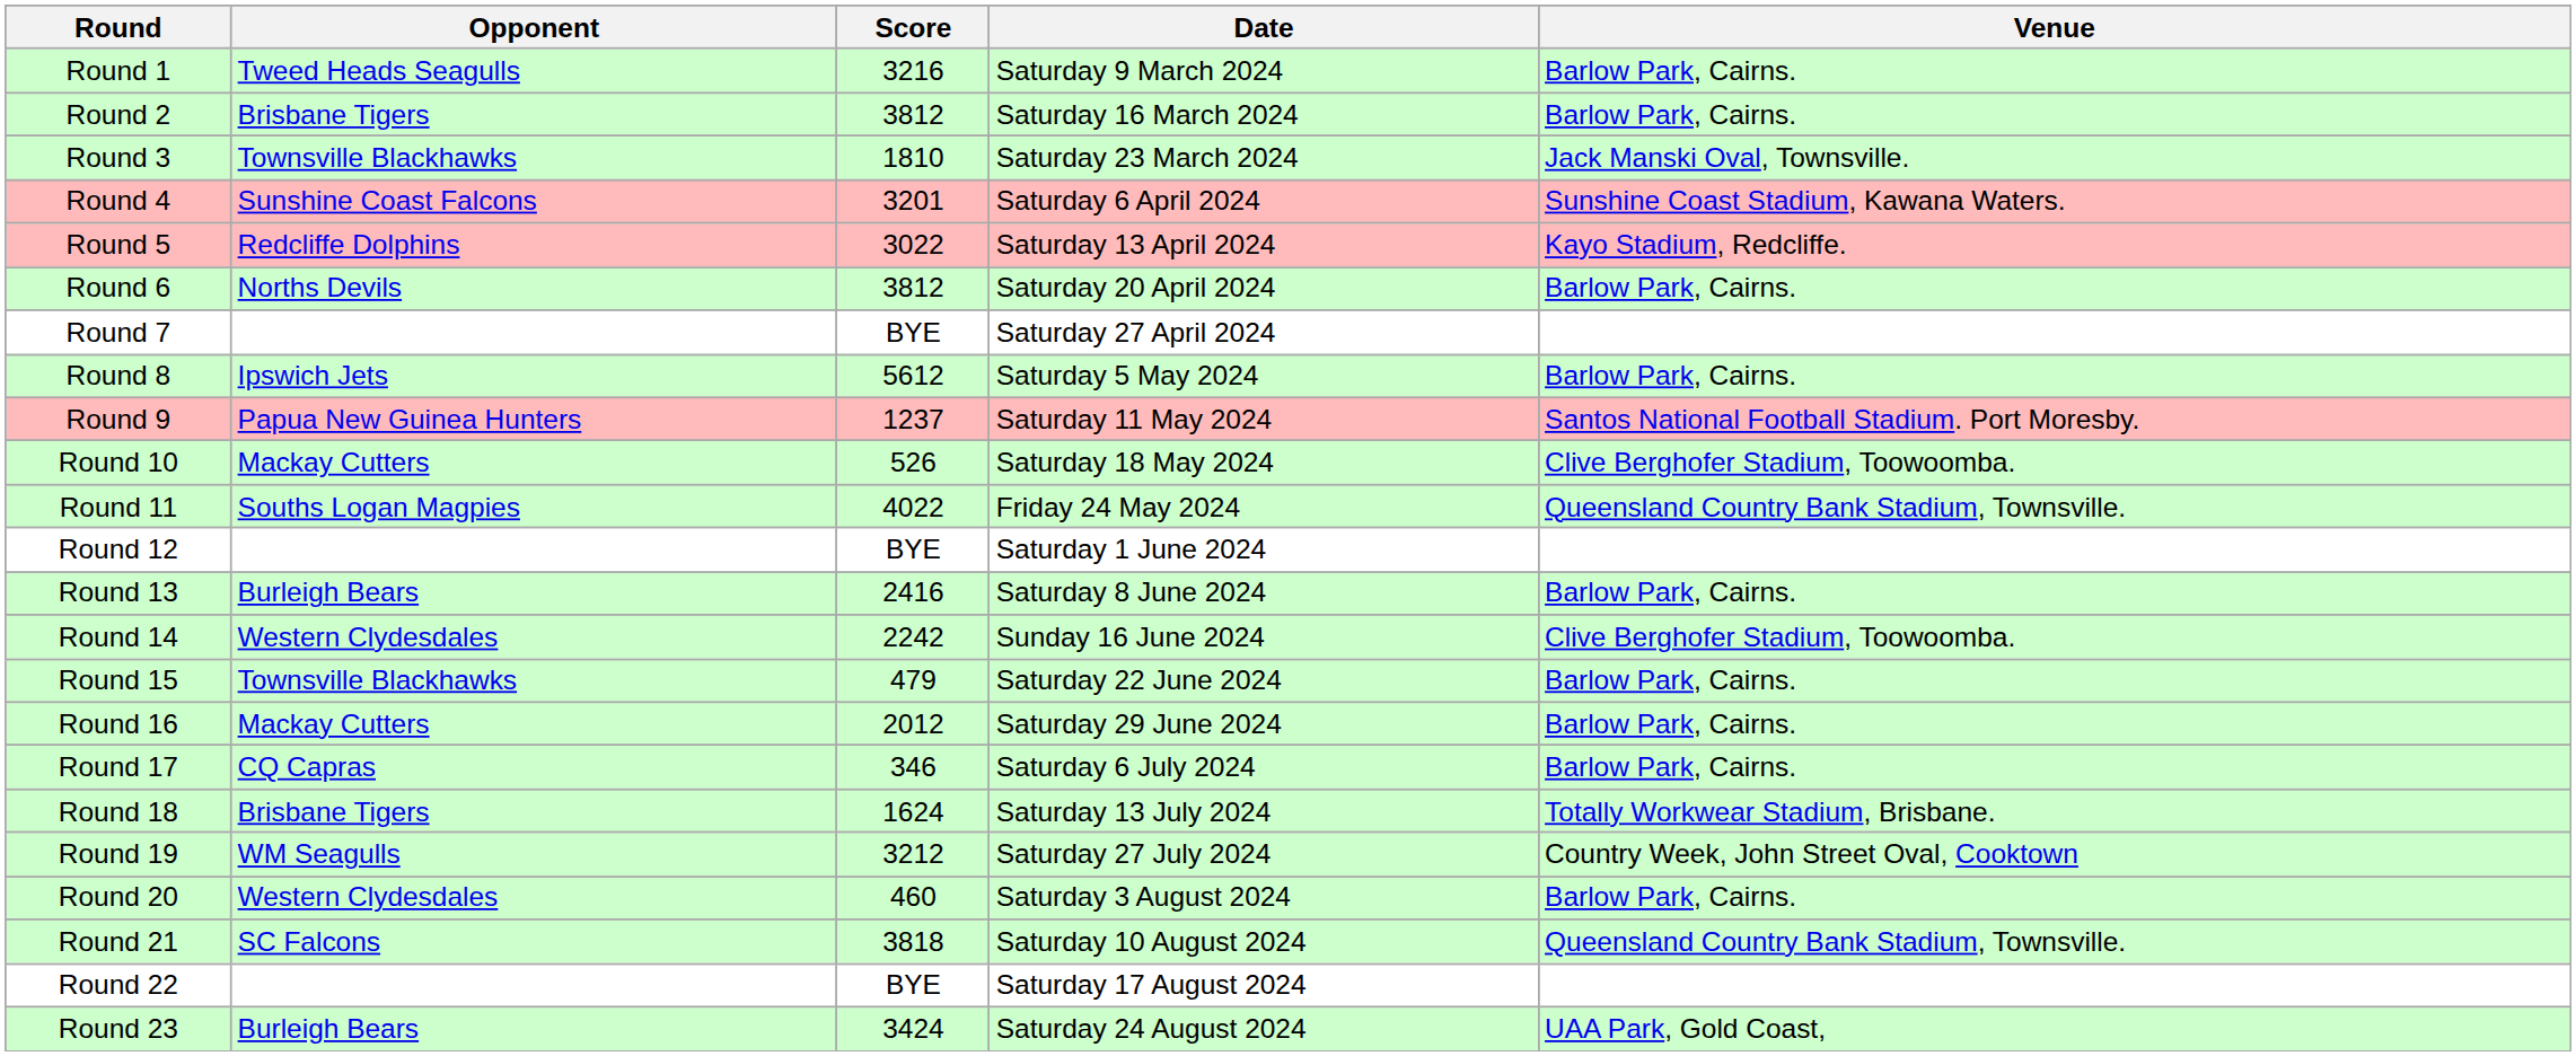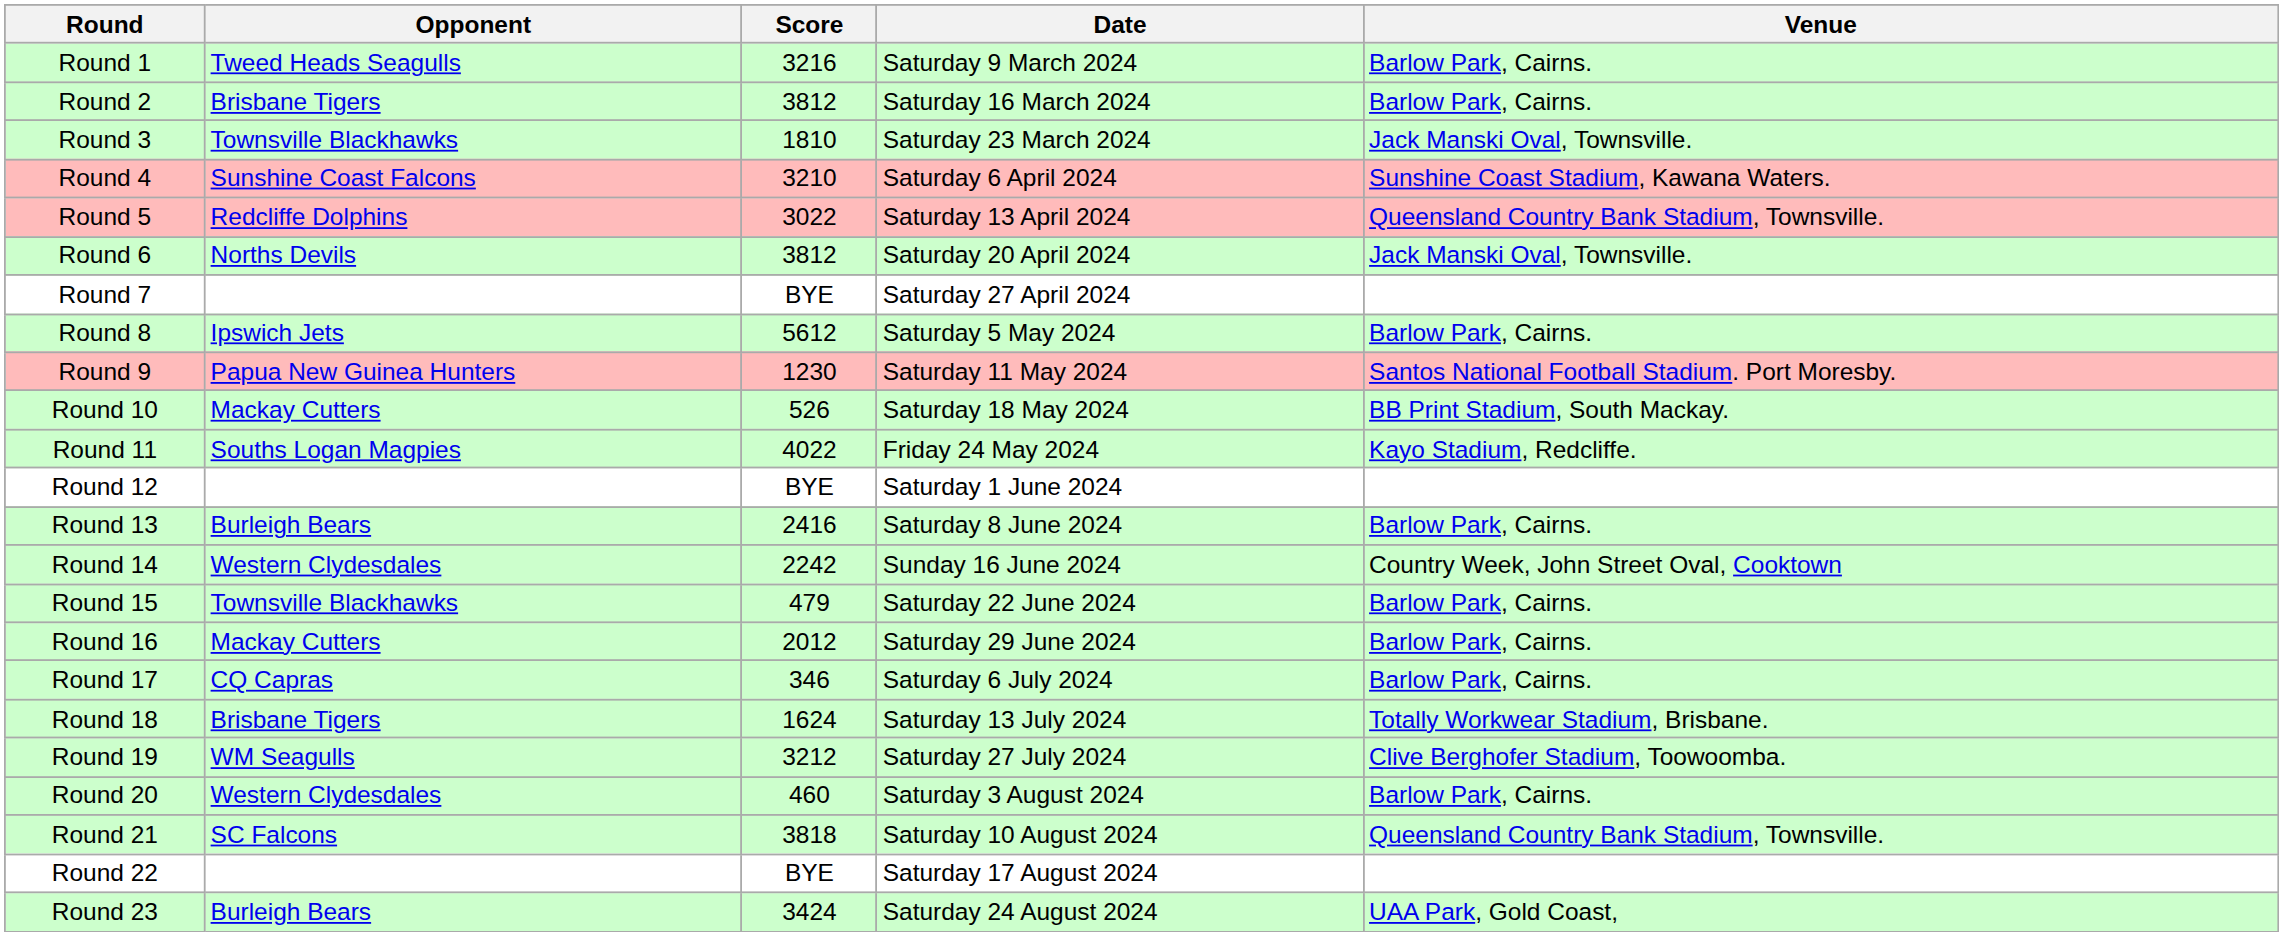Round 4 | Score: 3201 -> 3210
Round 5 | Venue: Kayo Stadium, Redcliffe. -> Queensland Country Bank Stadium, Townsville.
Round 6 | Venue: Barlow Park, Cairns. -> Jack Manski Oval, Townsville.
Round 9 | Score: 1237 -> 1230
Round 10 | Venue: Clive Berghofer Stadium, Toowoomba. -> BB Print Stadium, South Mackay.
Round 11 | Venue: Queensland Country Bank Stadium, Townsville. -> Kayo Stadium, Redcliffe.
Round 14 | Venue: Clive Berghofer Stadium, Toowoomba. -> Country Week, John Street Oval, Cooktown
Round 19 | Venue: Country Week, John Street Oval, Cooktown -> Clive Berghofer Stadium, Toowoomba.
